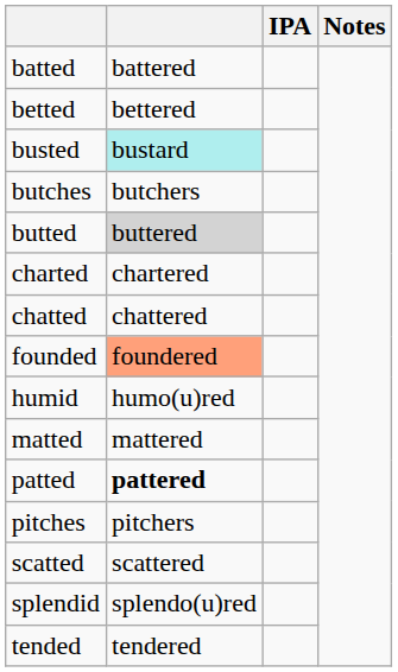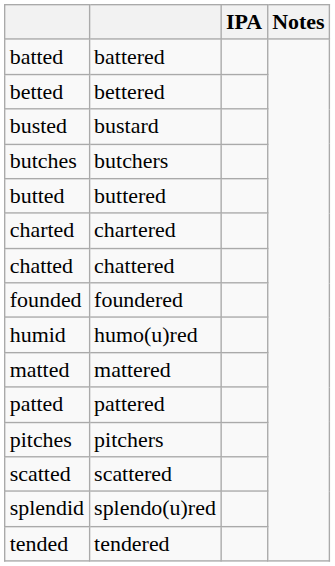busted | column 2: paleturquoise background -> no background
butted | column 2: lightgrey background -> no background
founded | column 2: lightsalmon background -> no background
patted | column 2: bold -> normal
